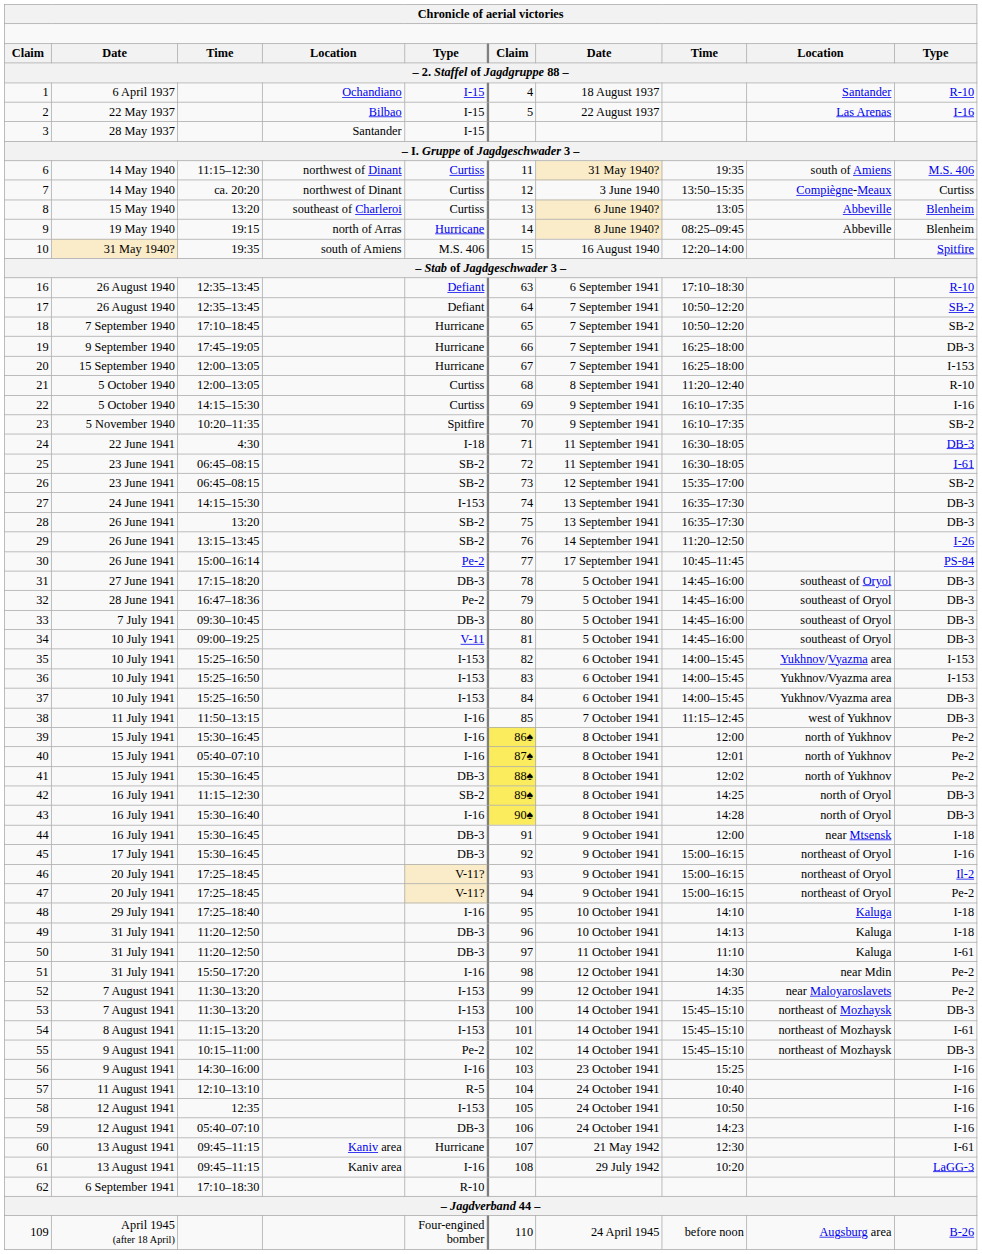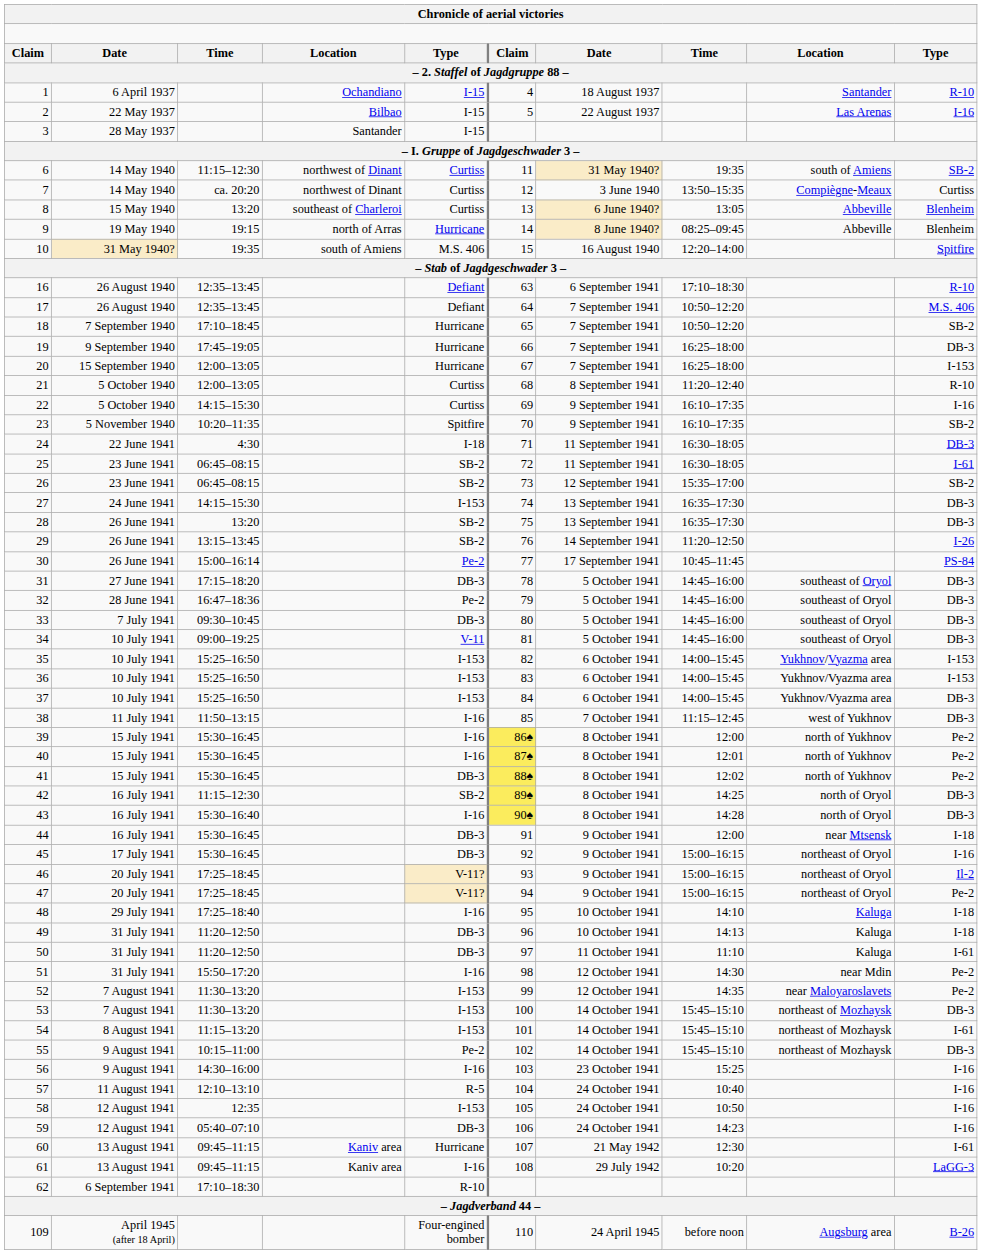6 | column 10: M.S. 406 -> SB-2
17 | column 10: SB-2 -> M.S. 406
40 | column 3: 05:40–07:10 -> 15:30–16:45
